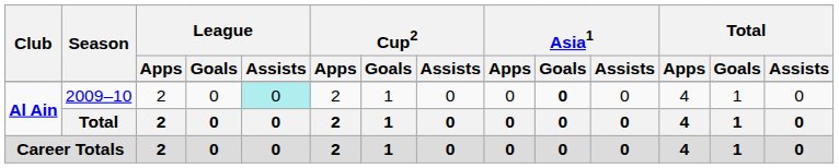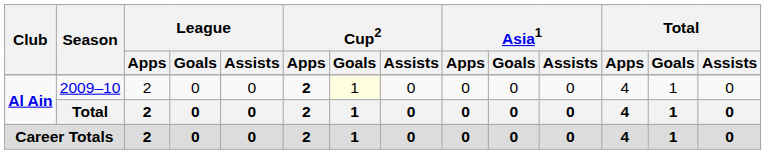Al Ain / 2009–10 | League / Assists: paleturquoise background -> no background
Al Ain / 2009–10 | Cup2 / Apps: normal -> bold
Al Ain / 2009–10 | Cup2 / Goals: no background -> lightyellow background
Al Ain / 2009–10 | Asia1 / Goals: bold -> normal
